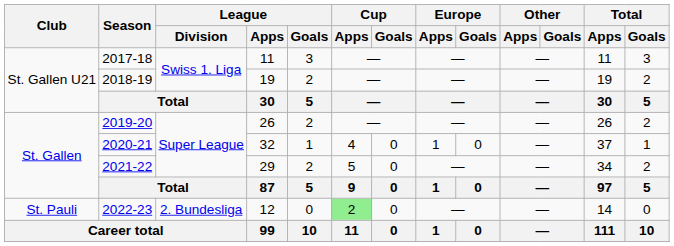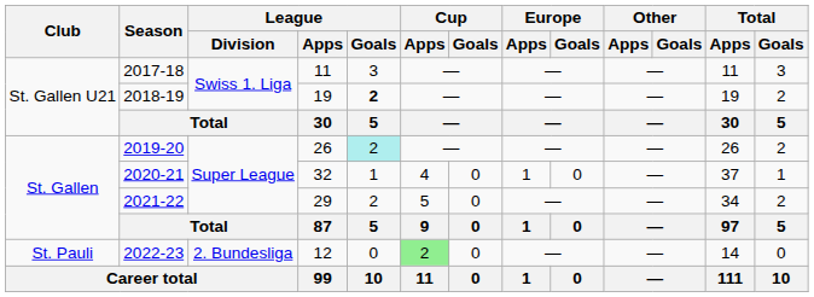2018-19 | League / Goals: normal -> bold
2019-20 | League / Goals: no background -> paleturquoise background
